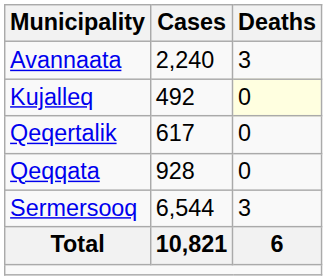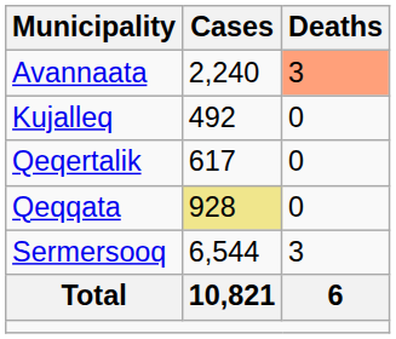Avannaata | Deaths: no background -> lightsalmon background
Kujalleq | Deaths: lightyellow background -> no background
Qeqqata | Cases: no background -> khaki background
